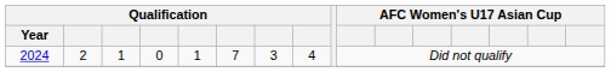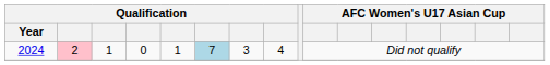2024 | column 2: no background -> pink background
2024 | column 6: no background -> lightblue background
